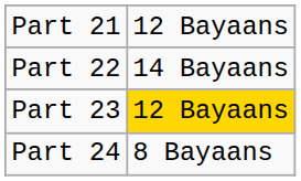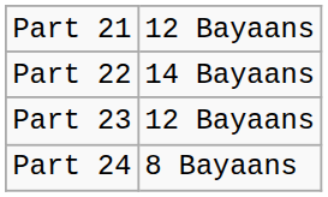Part 23 | column 2: gold background -> no background
